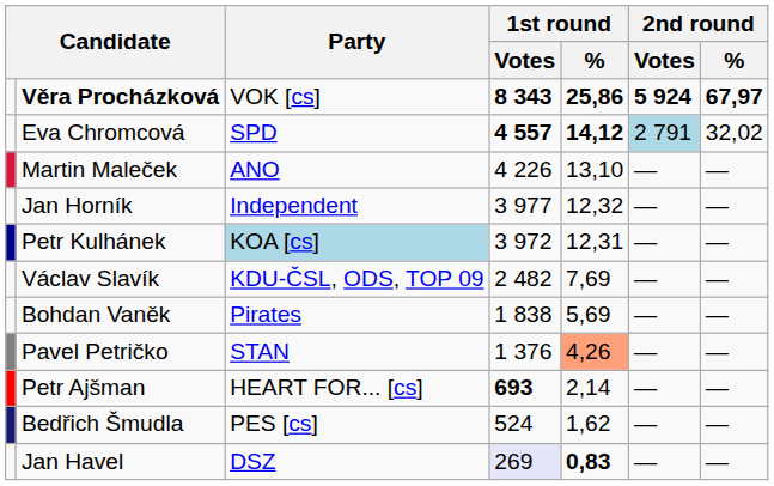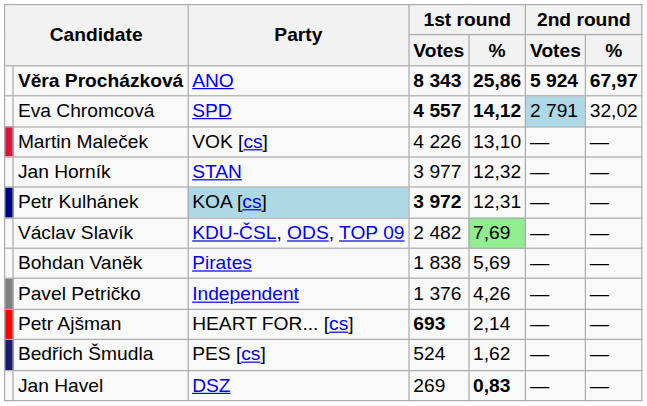Věra Procházková | Party: VOK [cs] -> ANO
Martin Maleček | Party: ANO -> VOK [cs]
Jan Horník | Party: Independent -> STAN
Petr Kulhánek | 1st round / Votes: normal -> bold
Václav Slavík | 1st round / %: no background -> lightgreen background
Pavel Petričko | Party: STAN -> Independent
Pavel Petričko | 1st round / %: lightsalmon background -> no background
Jan Havel | 1st round / Votes: lavender background -> no background
